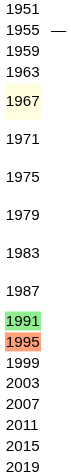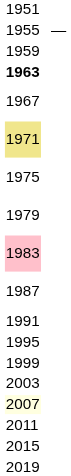1963 | column 1: normal -> bold
1967 | column 1: lightyellow background -> no background
1971 | column 1: no background -> khaki background
1983 | column 1: no background -> pink background
1991 | column 1: lightgreen background -> no background
1995 | column 1: lightsalmon background -> no background
2007 | column 1: no background -> lightyellow background
